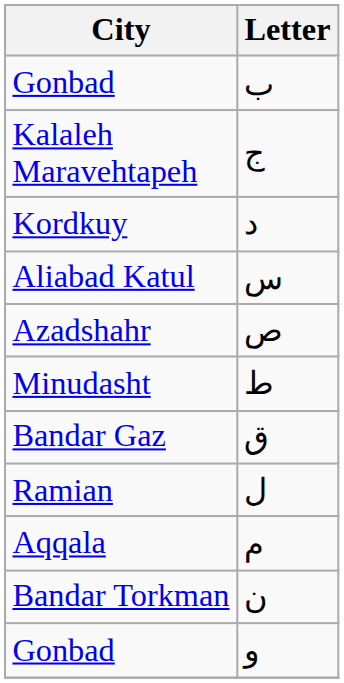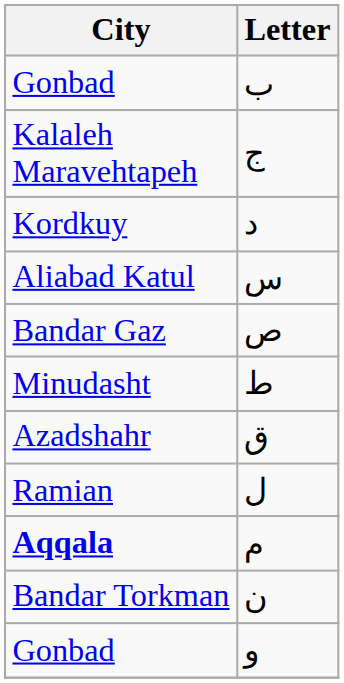row 6 | City: Azadshahr -> Bandar Gaz
row 8 | City: Bandar Gaz -> Azadshahr
row 10 | City: normal -> bold
